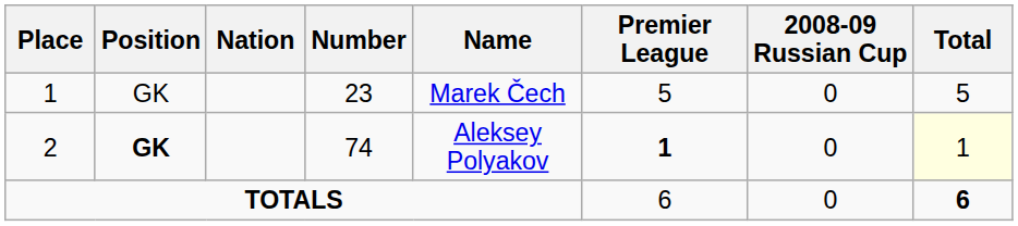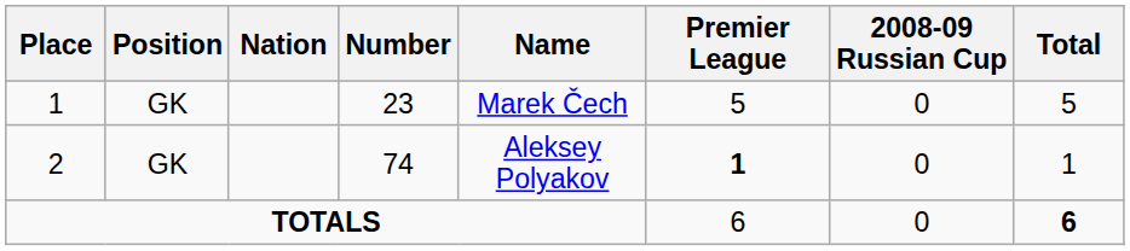2 | Position: bold -> normal
2 | Total: lightyellow background -> no background
